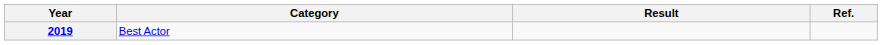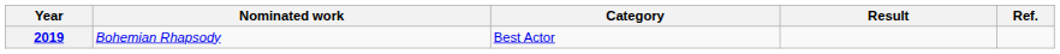+ column: Nominated work | Bohemian Rhapsody
